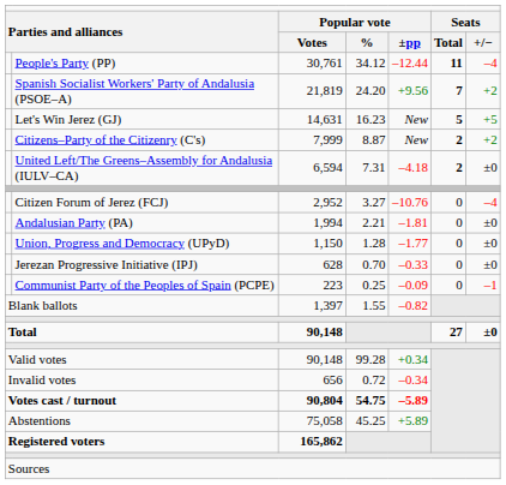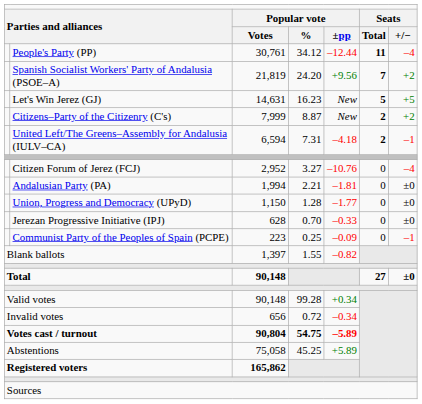United Left/The Greens–Assembly for Andalusia (IULV–CA) | column 7: ±0 -> –1
